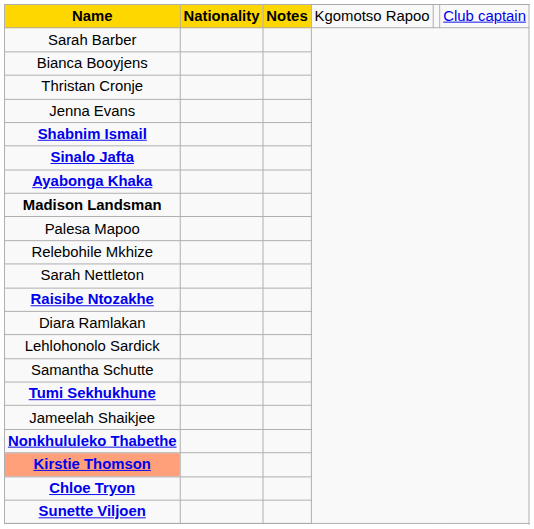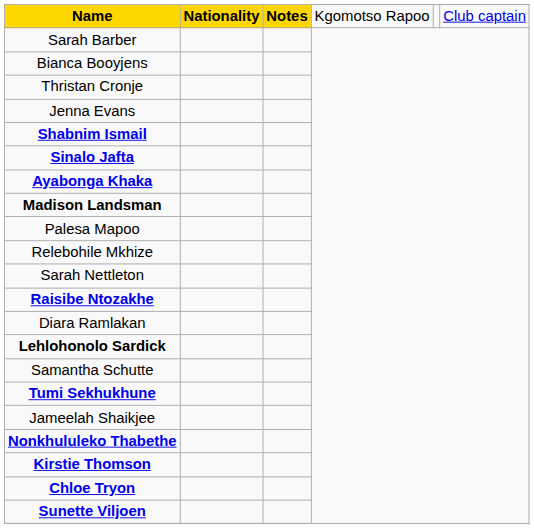Lehlohonolo Sardick | Name: normal -> bold
Kirstie Thomson | Name: lightsalmon background -> no background
